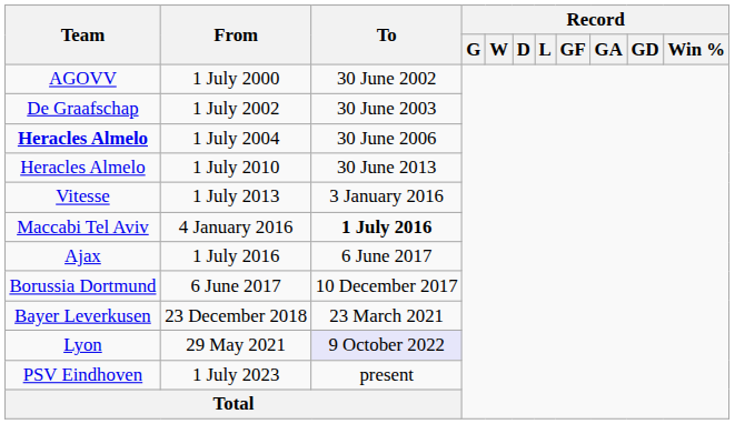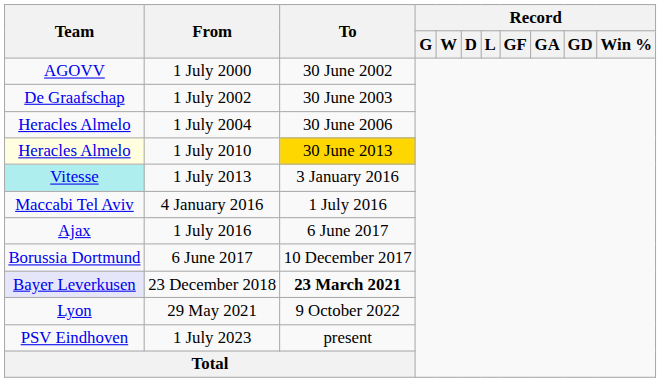1 July 2004 | Team: bold -> normal
1 July 2010 | Team: no background -> lightyellow background
1 July 2010 | To: no background -> gold background
1 July 2013 | Team: no background -> paleturquoise background
4 January 2016 | To: bold -> normal
23 December 2018 | Team: no background -> lavender background
23 December 2018 | To: normal -> bold
29 May 2021 | To: lavender background -> no background
